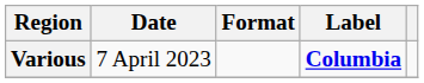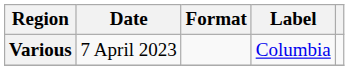Various | Label: bold -> normal
